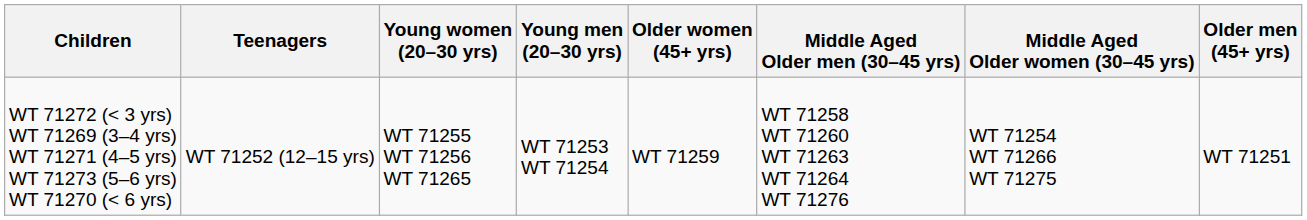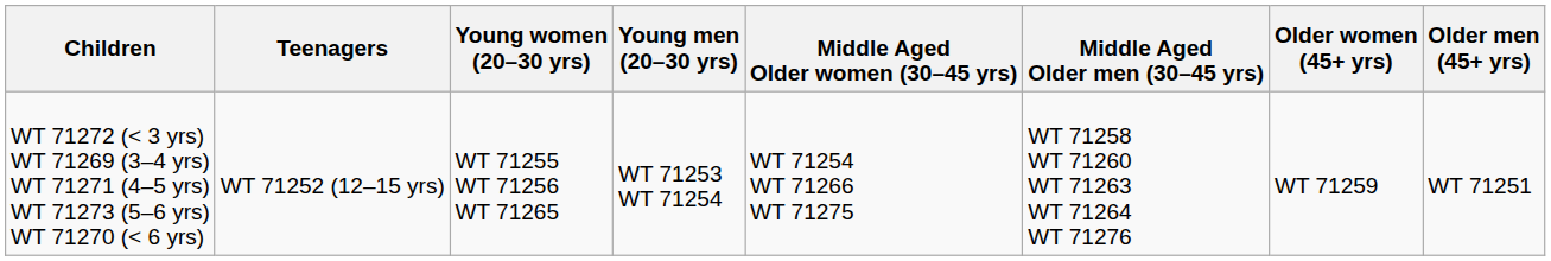columns swapped: Middle Aged Older women (30–45 yrs) <-> Older women (45+ yrs)
